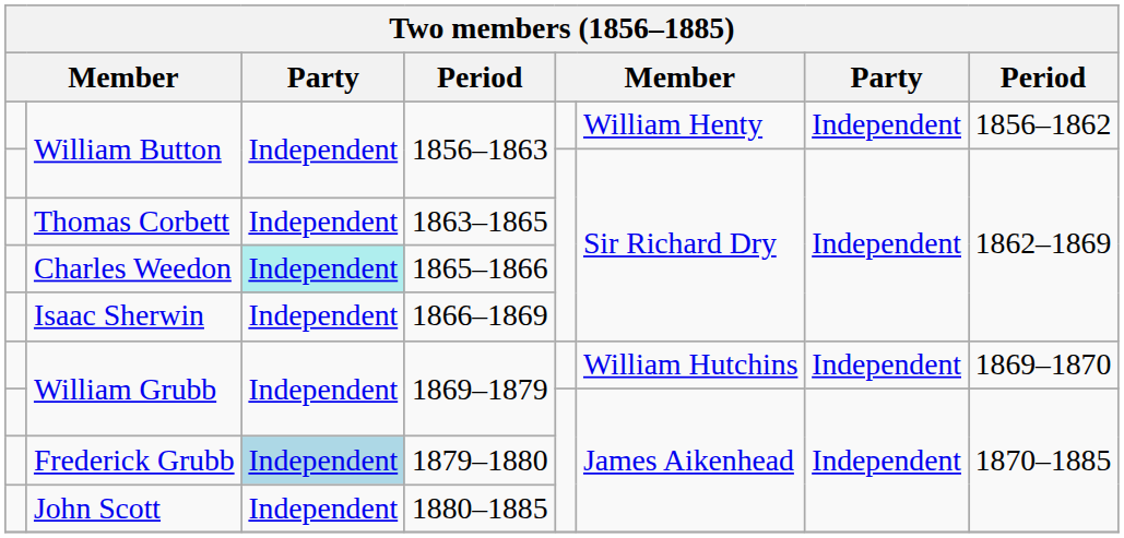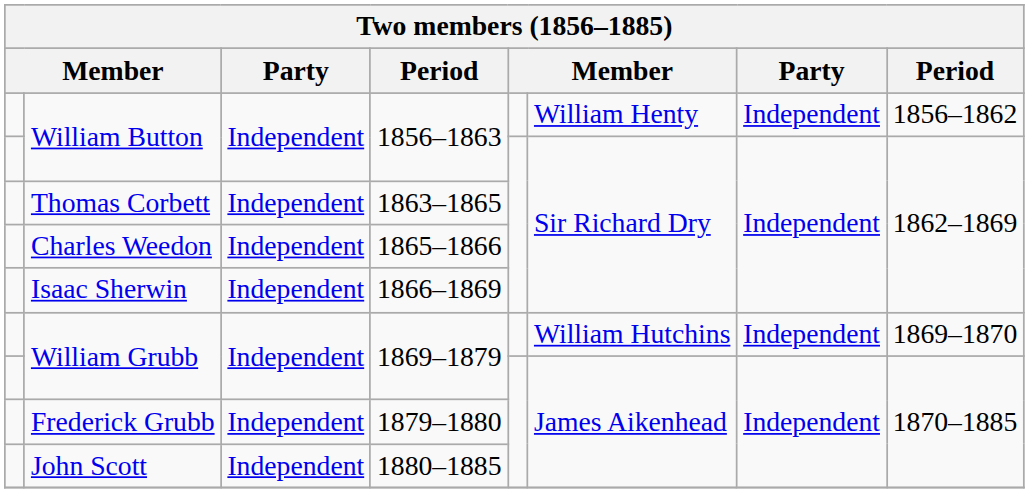Charles Weedon | column 3: paleturquoise background -> no background
Frederick Grubb | column 3: lightblue background -> no background
